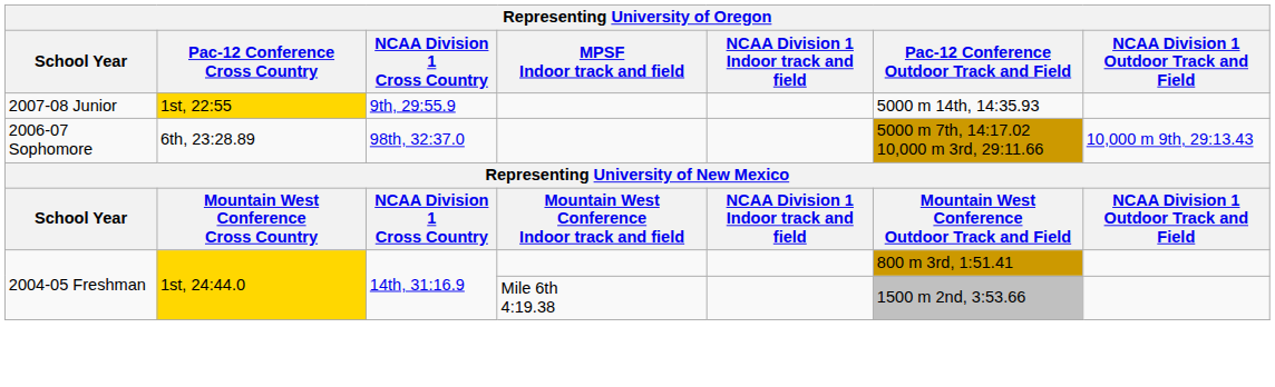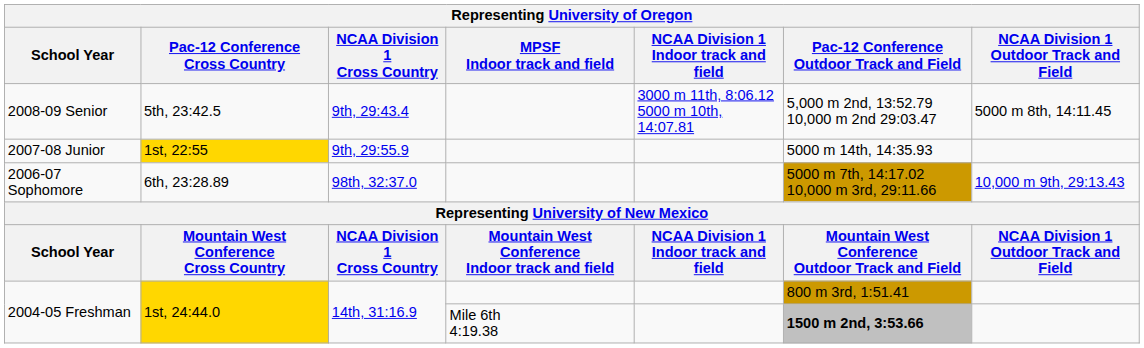+ row: 2008-09 Senior | 5th, 23:42.5 | 9th, 29:43.4 | 3000 m 11th, 8:06.12 5000 m 10th, 14:07.81 | 5,000 m 2nd, 13:52.79 10,000 m 2nd 29:03.47 | 5000 m 8th, 14:11.45
2004-05 Freshman / Mile 6th 4:19.38 | Pac-12 Conference Outdoor Track and Field: normal -> bold
